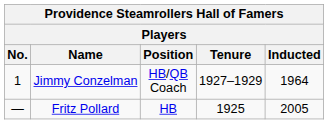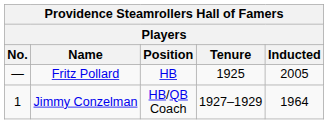rows swapped: Jimmy Conzelman <-> Fritz Pollard
